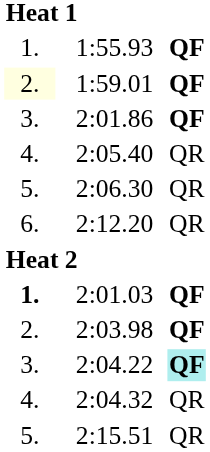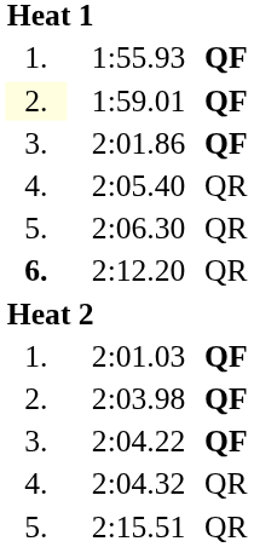2:12.20 | column 1: normal -> bold
2:01.03 | column 1: bold -> normal
2:04.22 | column 3: paleturquoise background -> no background
